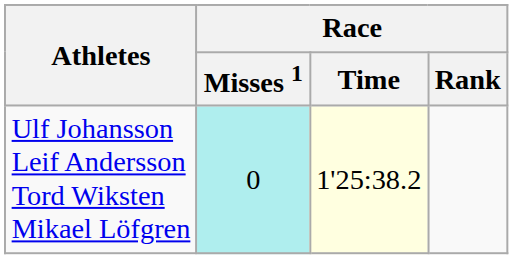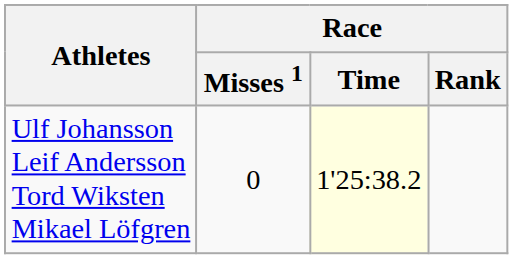Ulf Johansson Leif Andersson Tord Wiksten Mikael Löfgren | Race / Misses 1: paleturquoise background -> no background
